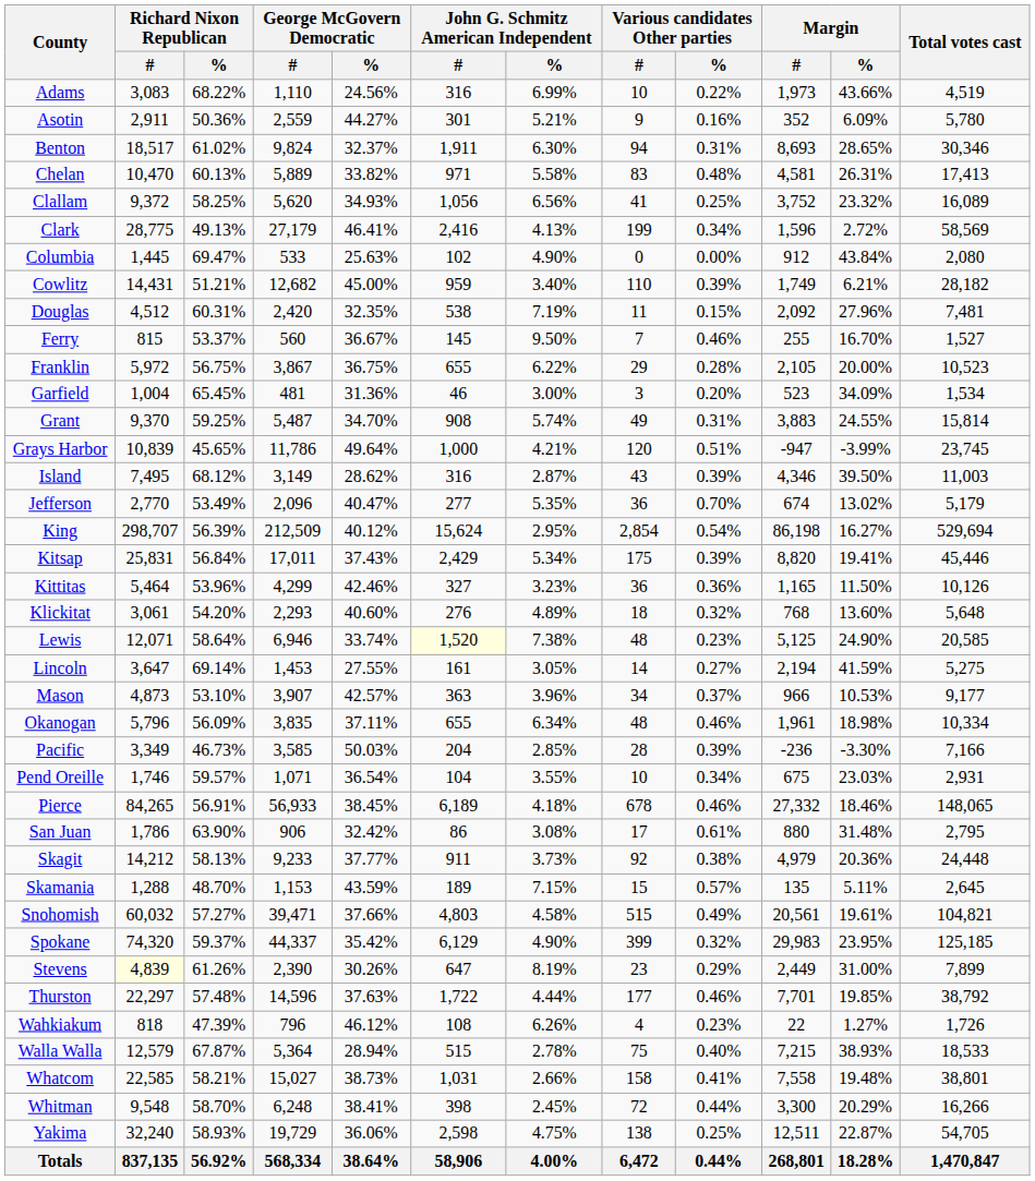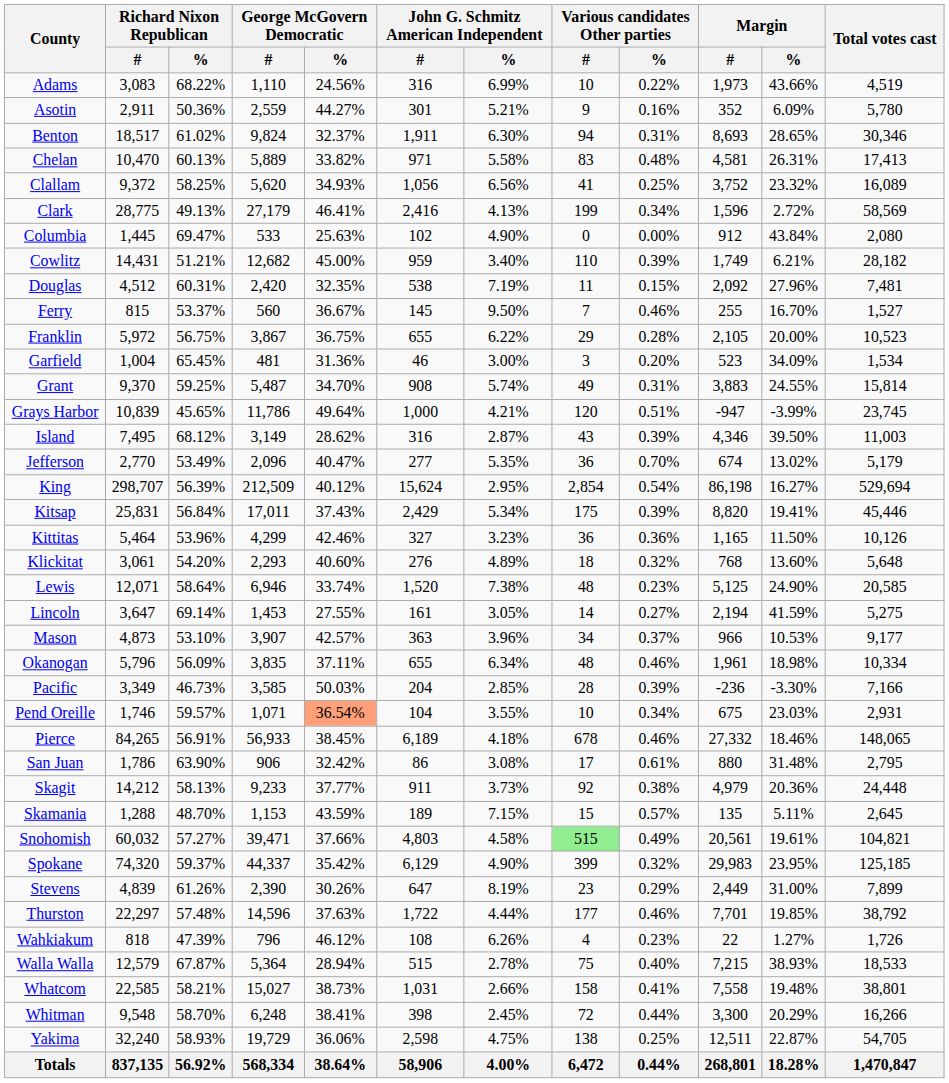Lewis | John G. Schmitz American Independent / #: lightyellow background -> no background
Pend Oreille | George McGovern Democratic / %: no background -> lightsalmon background
Snohomish | Various candidates Other parties / #: no background -> lightgreen background
Stevens | Richard Nixon Republican / #: lightyellow background -> no background
